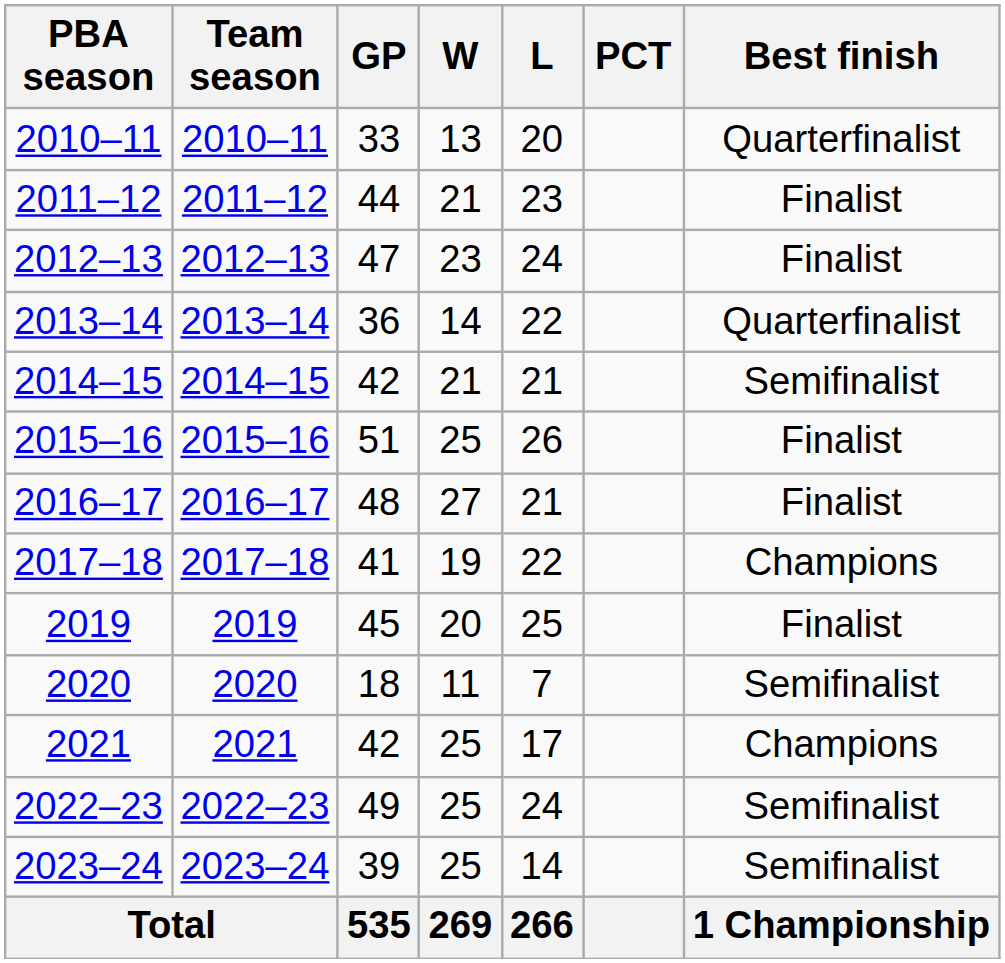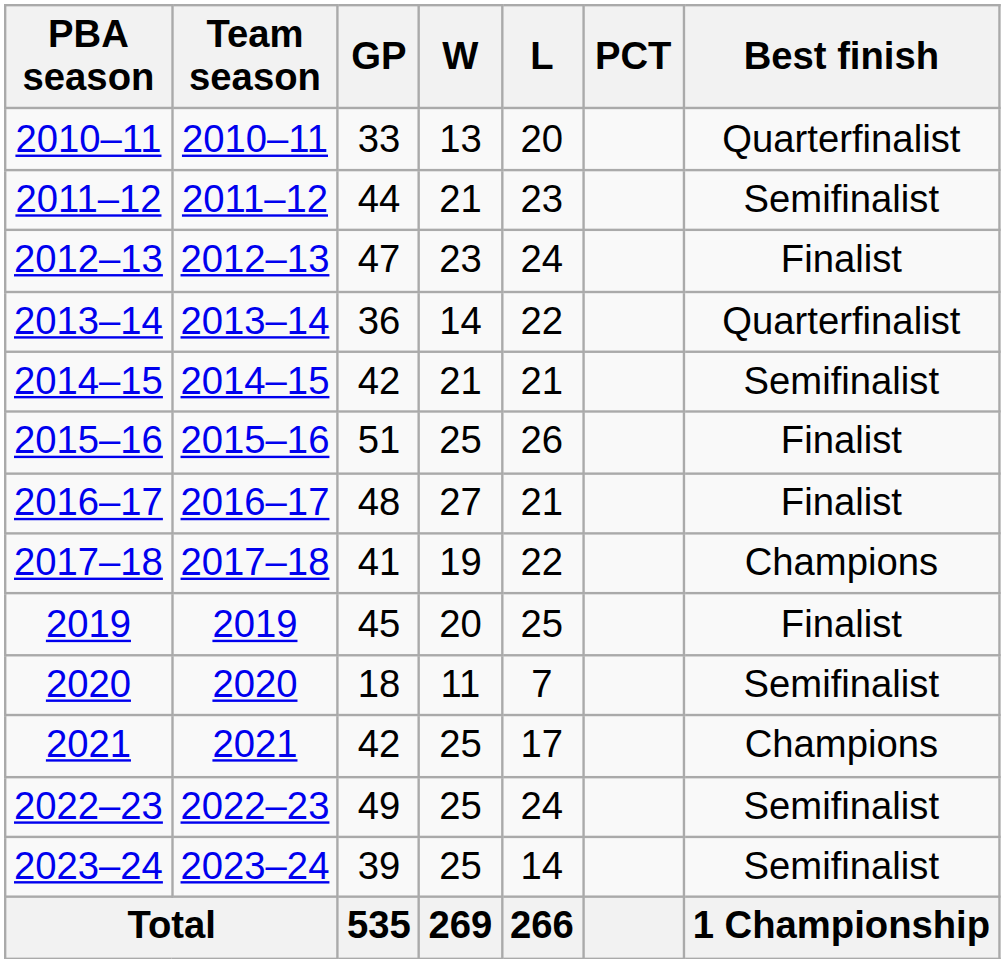row 3 | Best finish: Finalist -> Semifinalist
